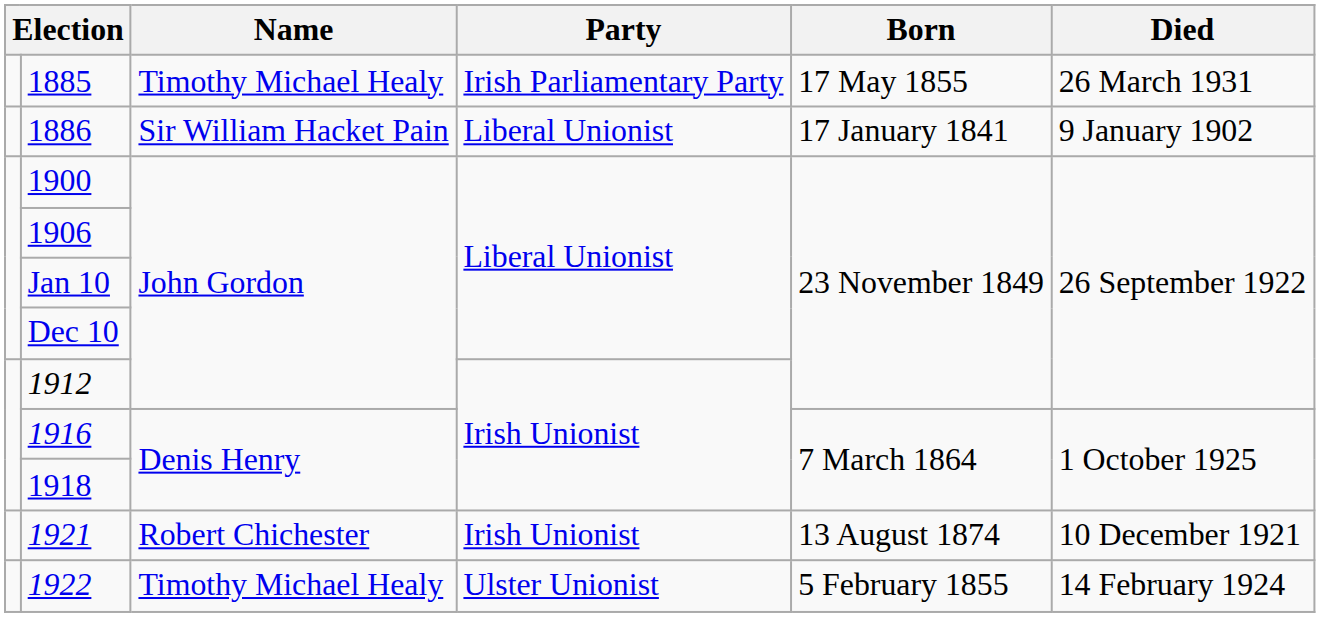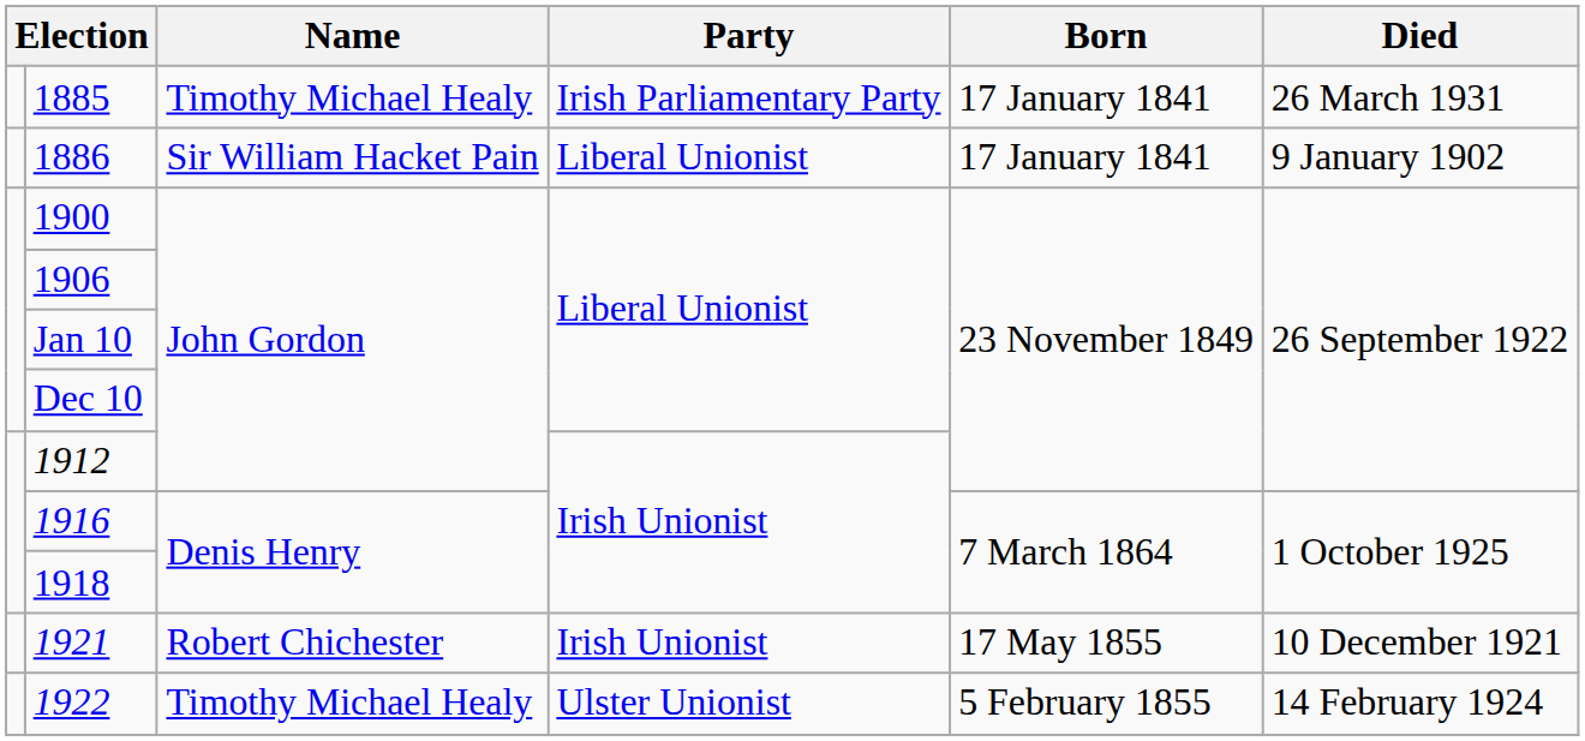1885 | Born: 17 May 1855 -> 17 January 1841
1921 | Born: 13 August 1874 -> 17 May 1855
